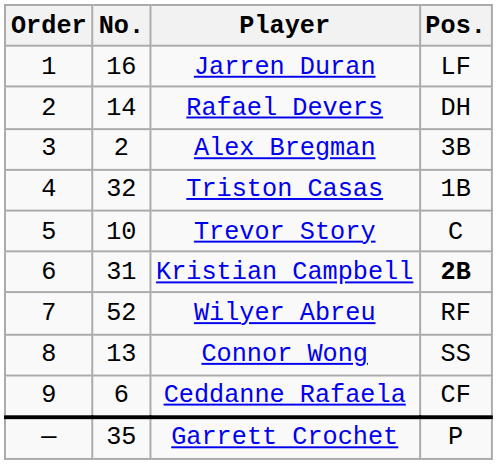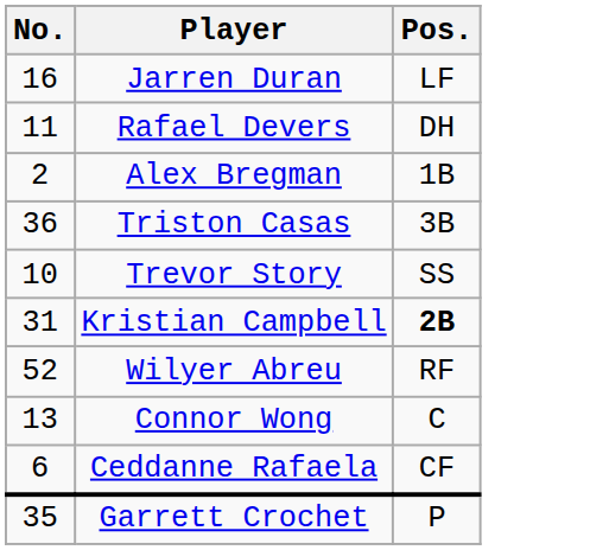- column: Order | 1 | 2 | 3 | 4 | 5 | 6 | 7 | 8 | 9 | —
Rafael Devers | No.: 14 -> 11
Alex Bregman | Pos.: 3B -> 1B
Triston Casas | No.: 32 -> 36
Triston Casas | Pos.: 1B -> 3B
Trevor Story | Pos.: C -> SS
Connor Wong | Pos.: SS -> C
